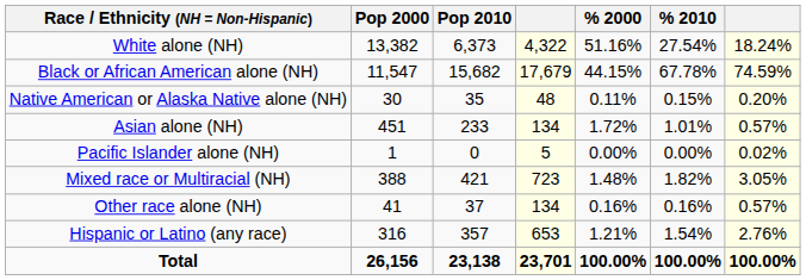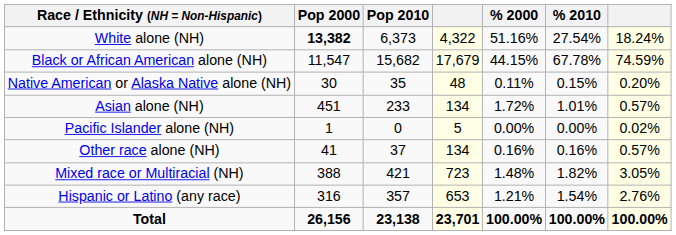White alone (NH) | Pop 2000: normal -> bold
rows swapped: Other race alone (NH) <-> Mixed race or Multiracial (NH)
